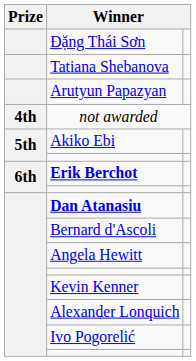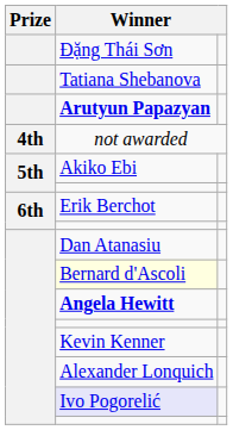Arutyun Papazyan | column 2: normal -> bold
Erik Berchot | column 2: bold -> normal
Dan Atanasiu | column 2: bold -> normal
Bernard d'Ascoli | column 2: no background -> lightyellow background
Angela Hewitt | column 2: normal -> bold
Ivo Pogorelić | column 2: no background -> lavender background
